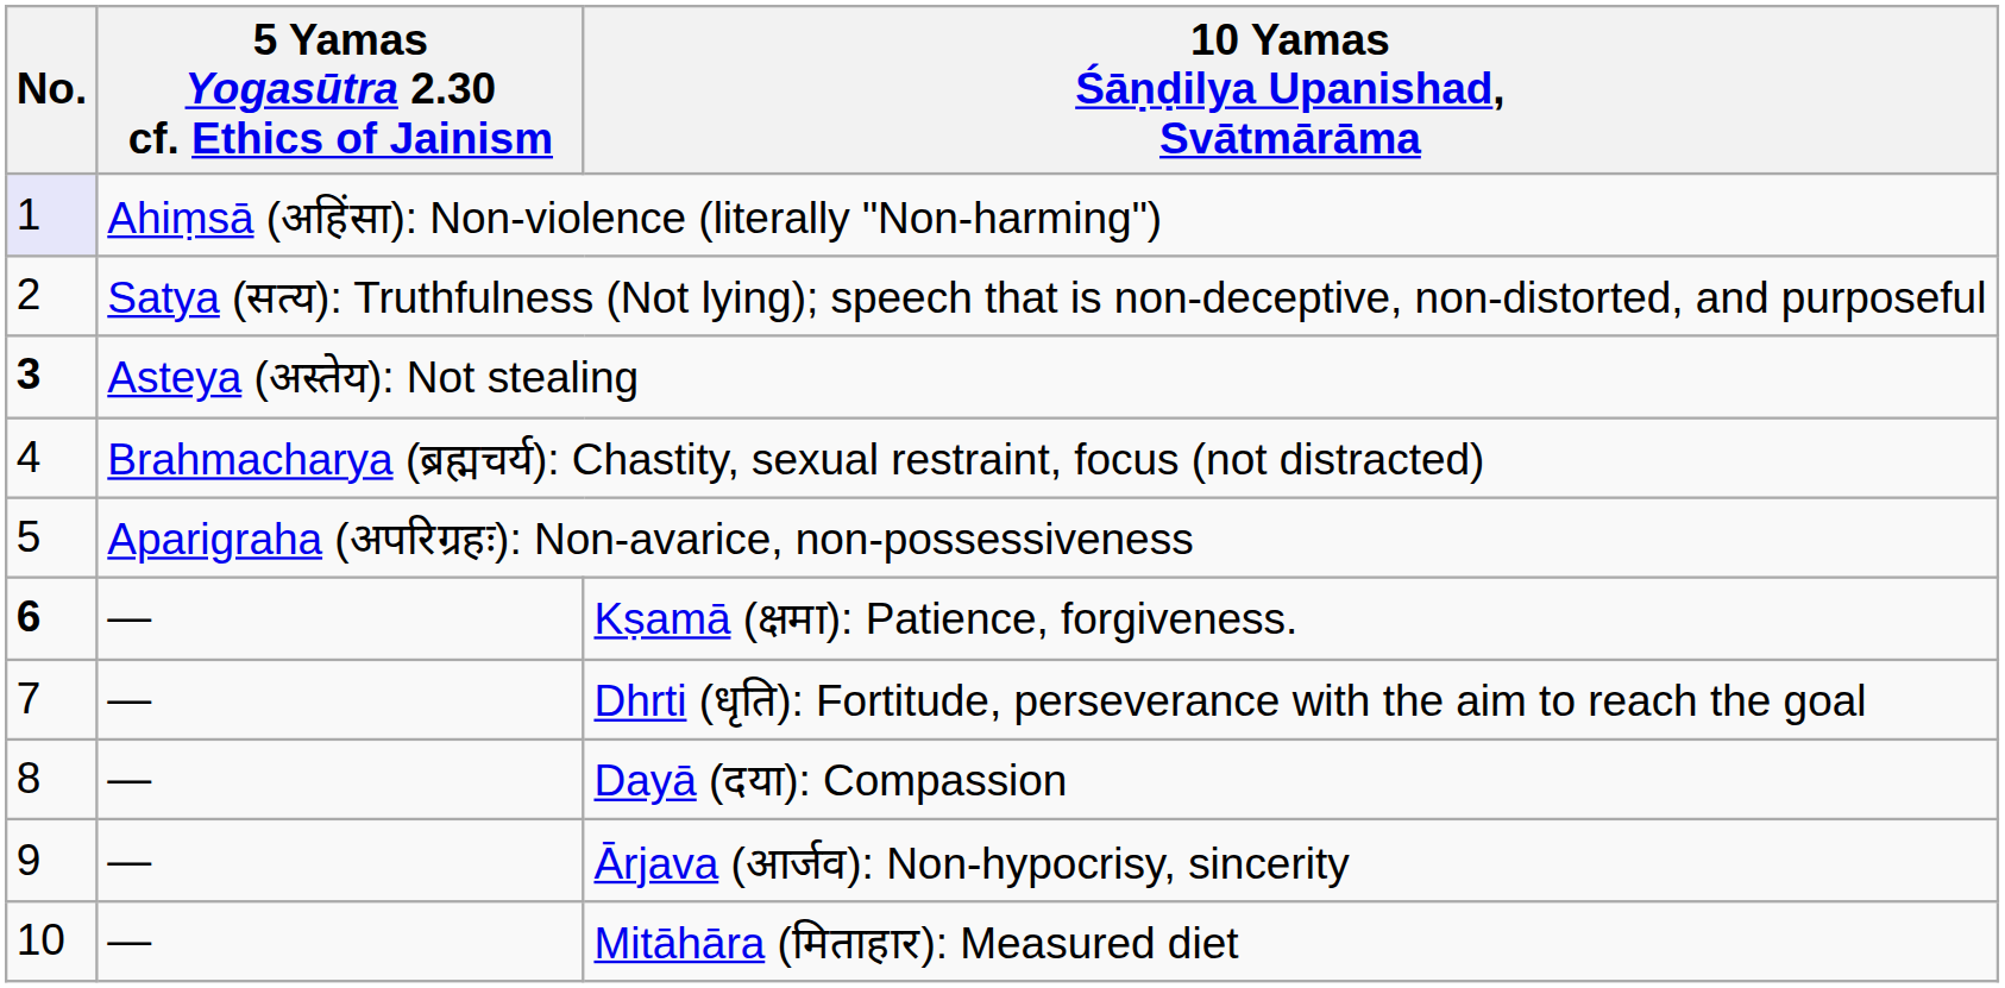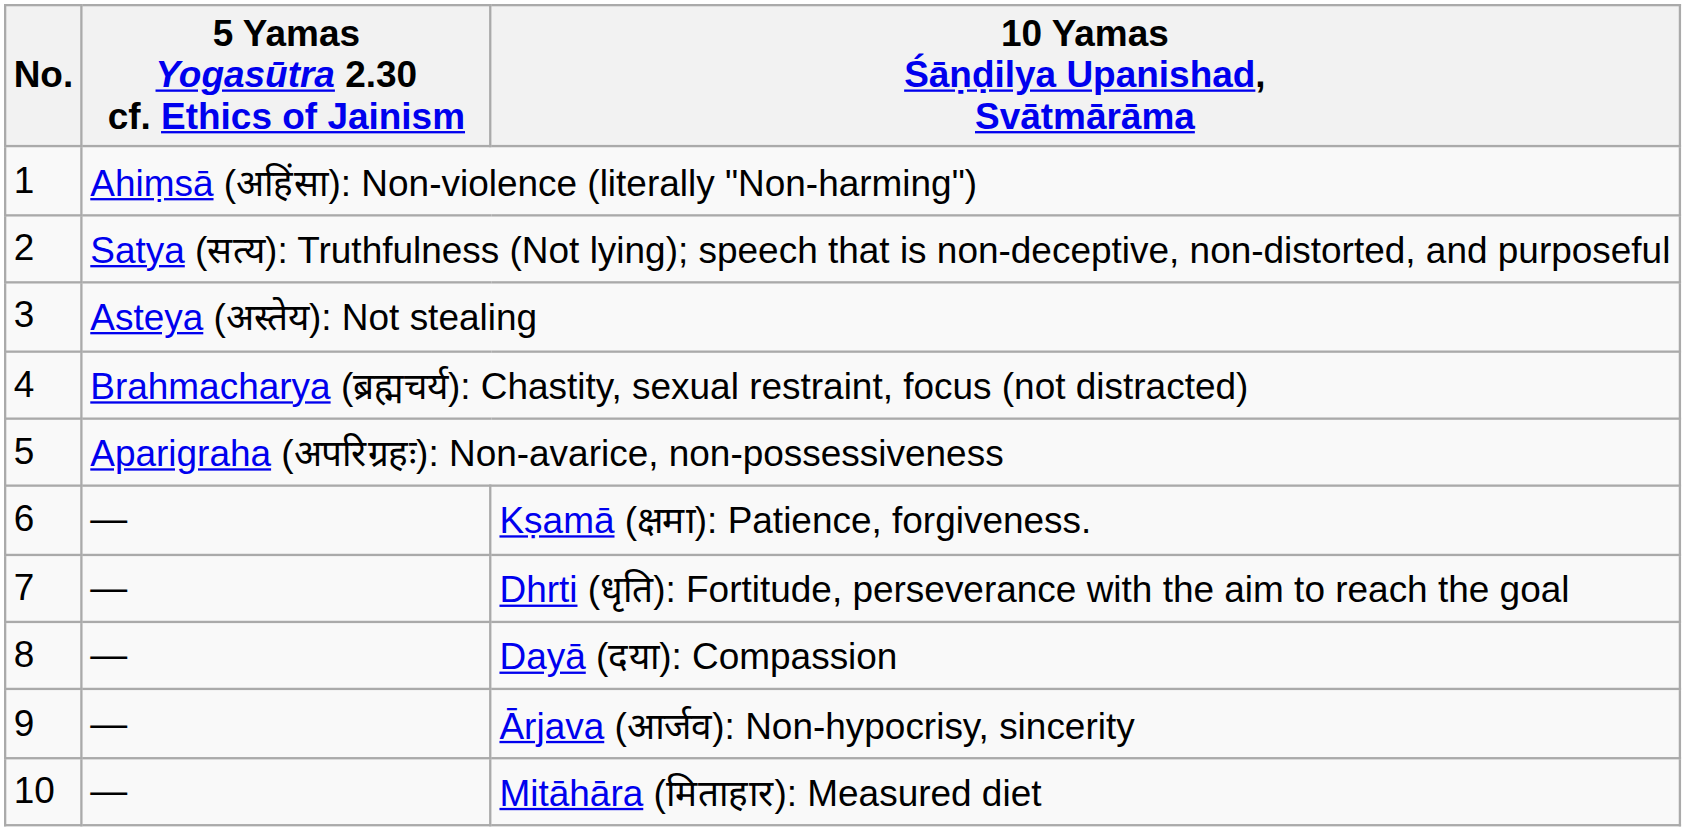Ahiṃsā (अहिंसा): Non-violence (literally "Non-harming") | No.: lavender background -> no background
Asteya (अस्तेय): Not stealing | No.: bold -> normal
Kṣamā (क्षमा): Patience, forgiveness. | No.: bold -> normal
